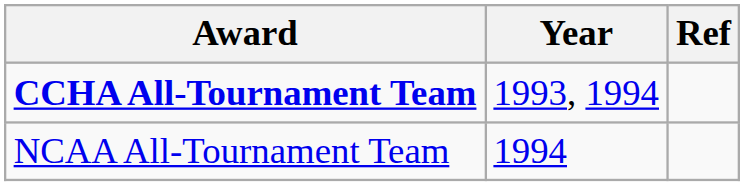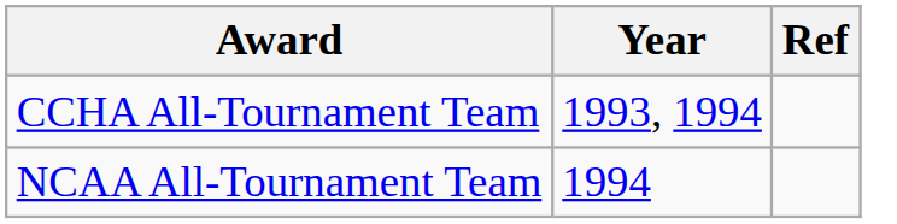row 2 | Award: bold -> normal
